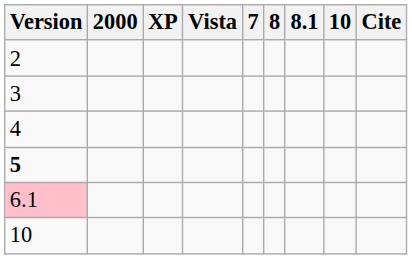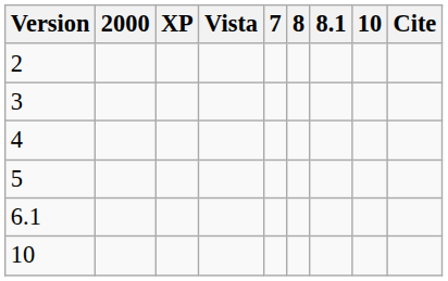5 | Version: bold -> normal
6.1 | Version: pink background -> no background
